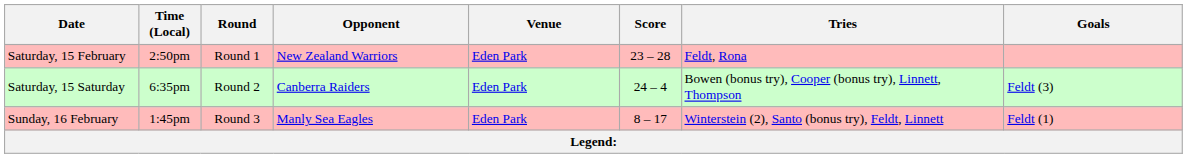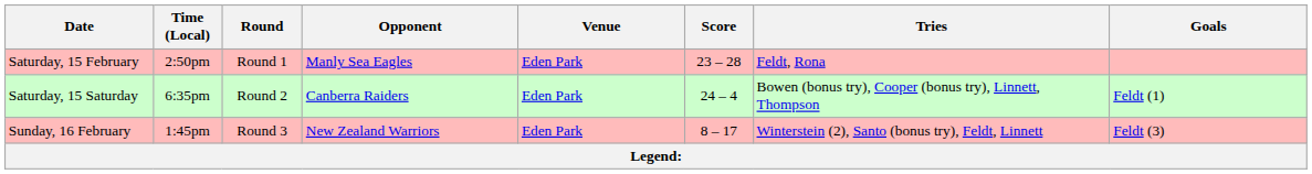Saturday, 15 February | Opponent: New Zealand Warriors -> Manly Sea Eagles
Saturday, 15 Saturday | Goals: Feldt (3) -> Feldt (1)
Sunday, 16 February | Opponent: Manly Sea Eagles -> New Zealand Warriors
Sunday, 16 February | Goals: Feldt (1) -> Feldt (3)
